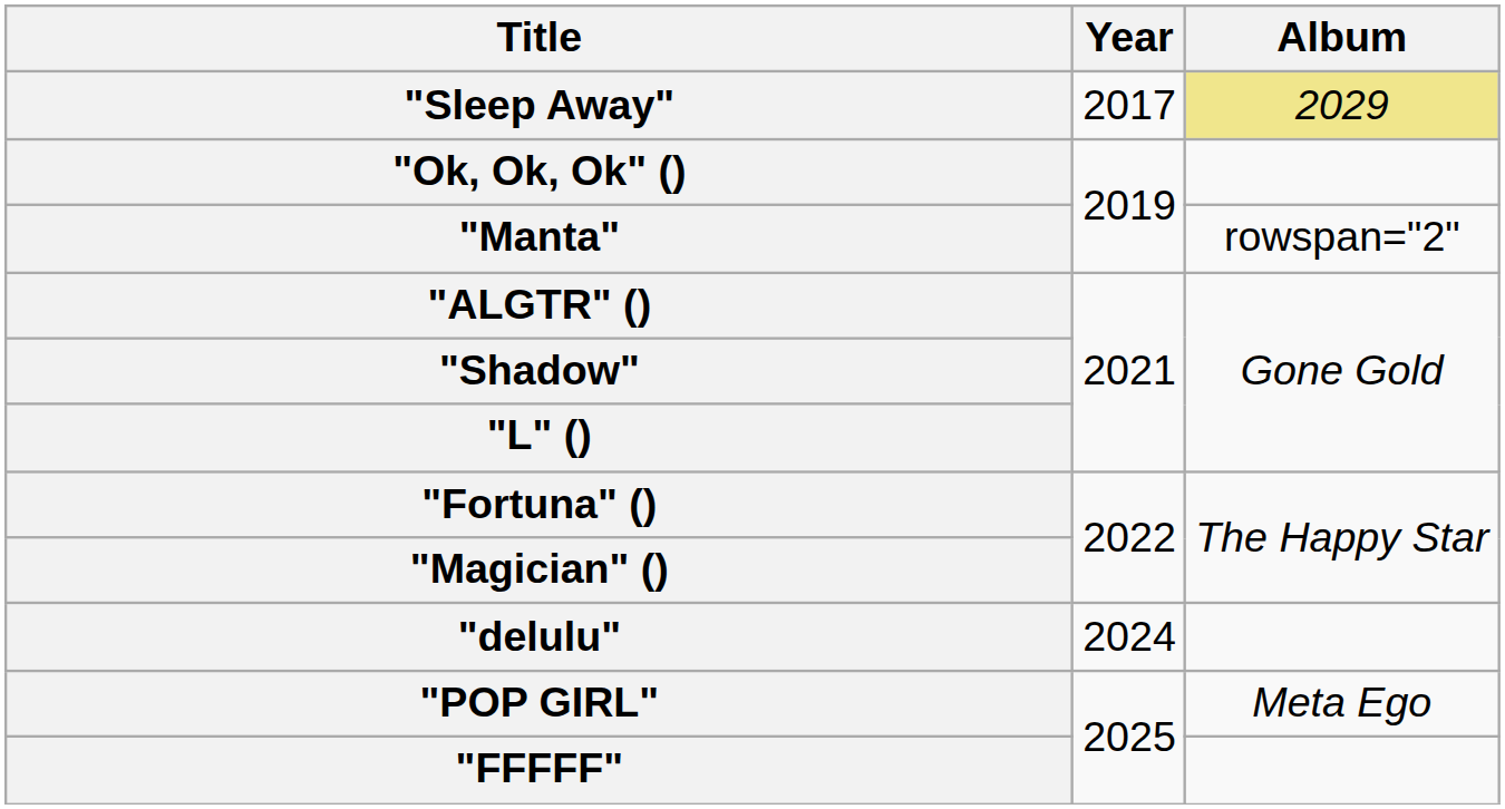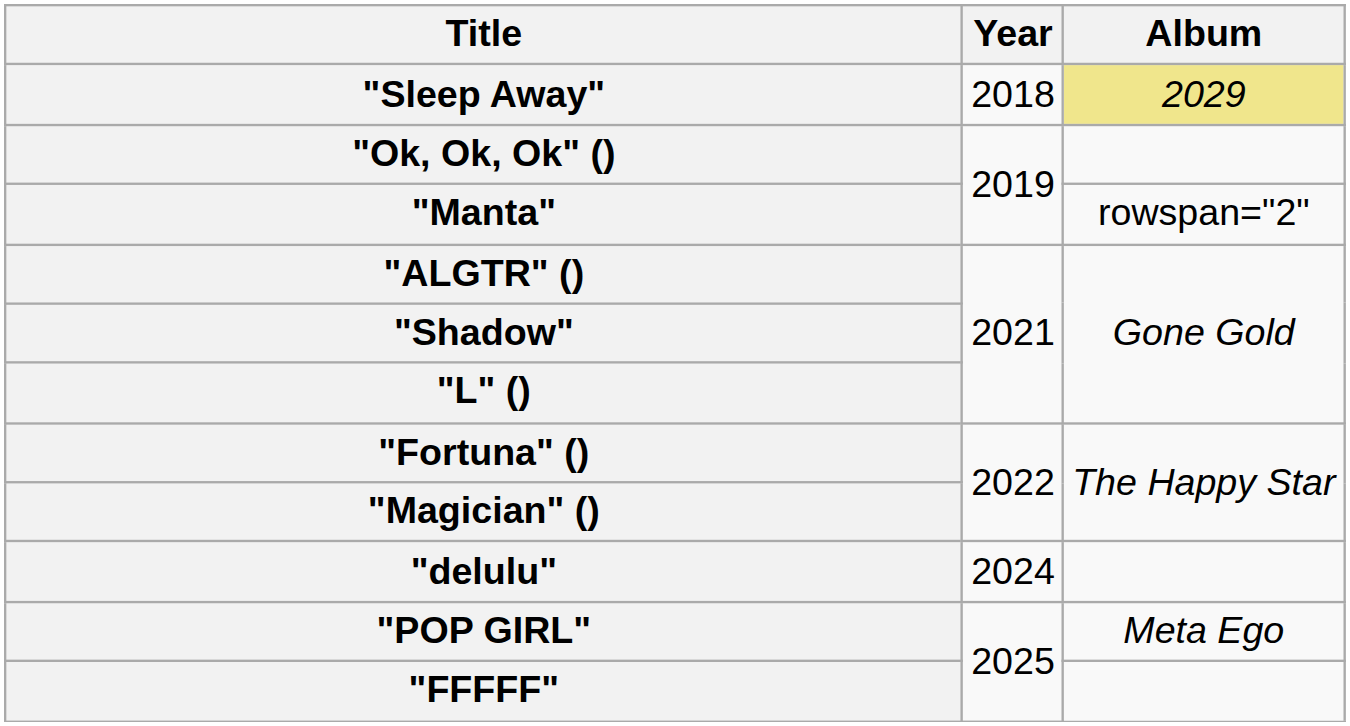"Sleep Away" | Year: 2017 -> 2018
